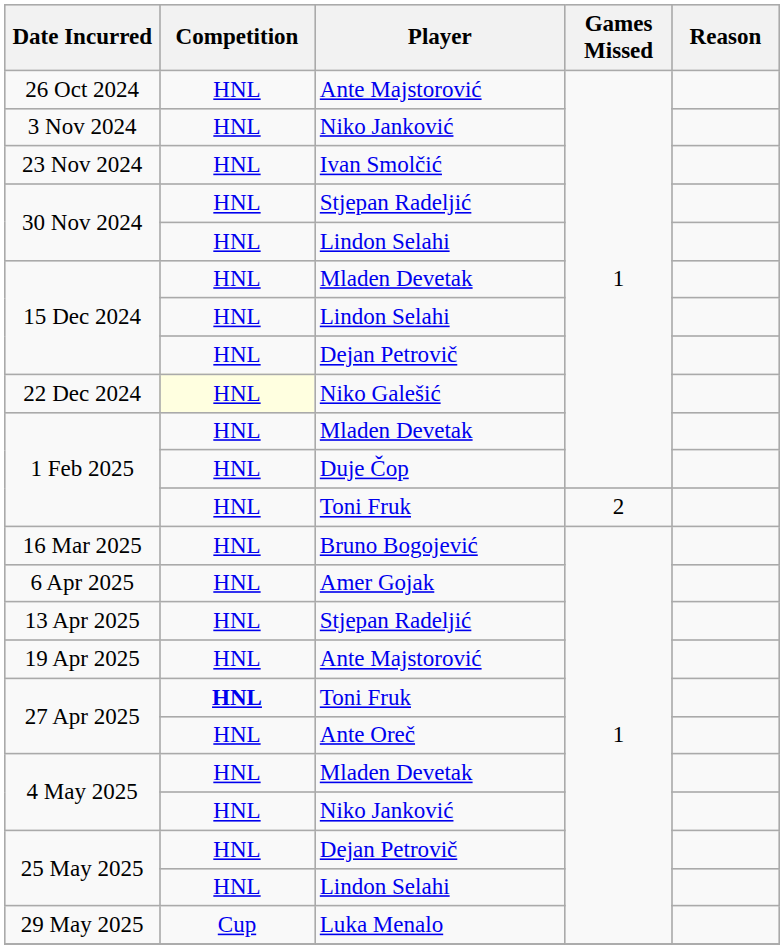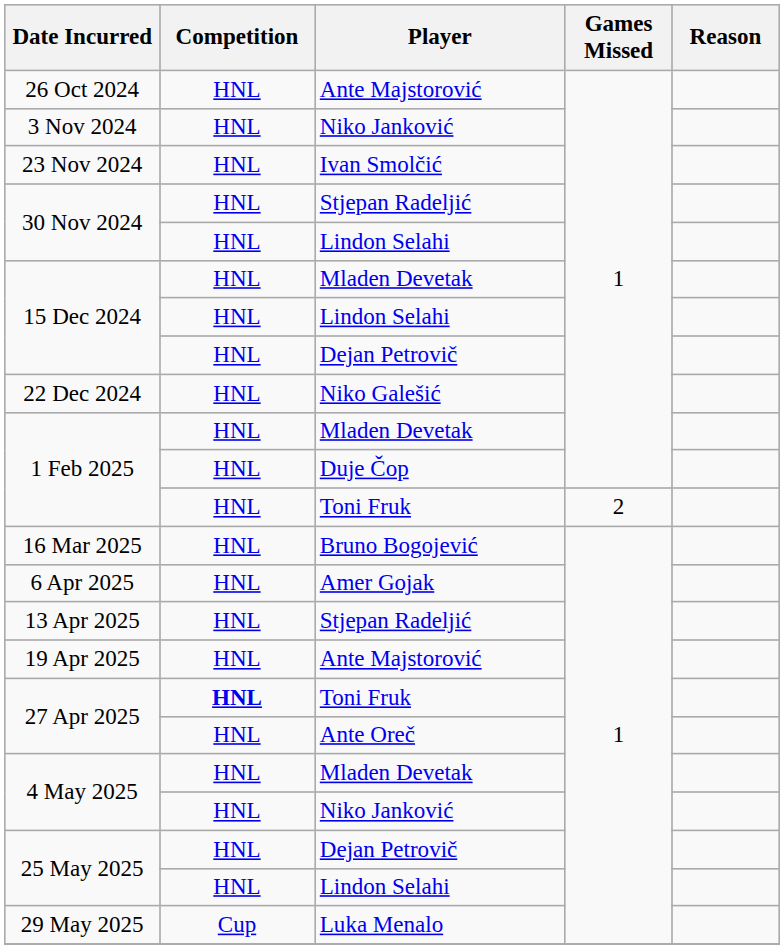22 Dec 2024 | Competition: lightyellow background -> no background
